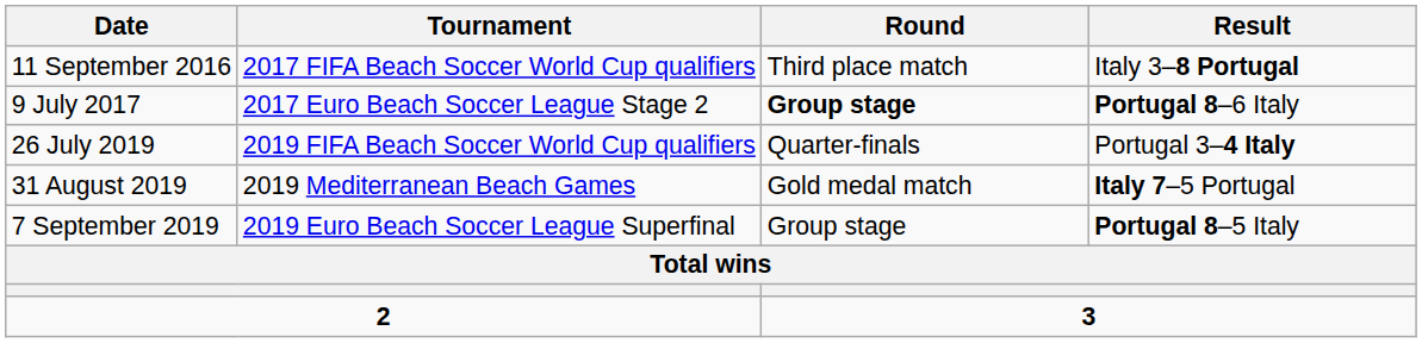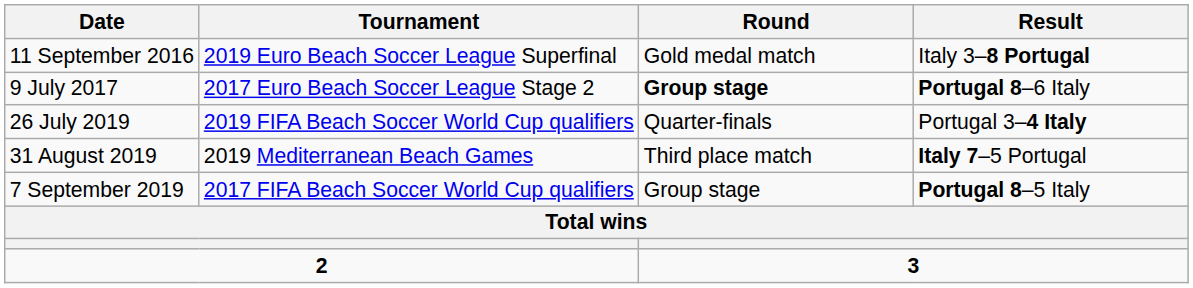11 September 2016 | Tournament: 2017 FIFA Beach Soccer World Cup qualifiers -> 2019 Euro Beach Soccer League Superfinal
11 September 2016 | Round: Third place match -> Gold medal match
31 August 2019 | Round: Gold medal match -> Third place match
7 September 2019 | Tournament: 2019 Euro Beach Soccer League Superfinal -> 2017 FIFA Beach Soccer World Cup qualifiers
